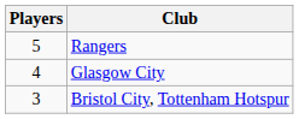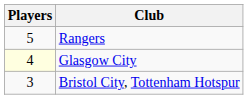Glasgow City | Players: no background -> lightyellow background
